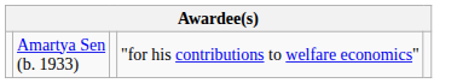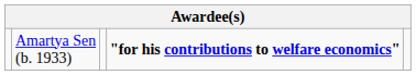Amartya Sen (b. 1933) | column 4: normal -> bold
